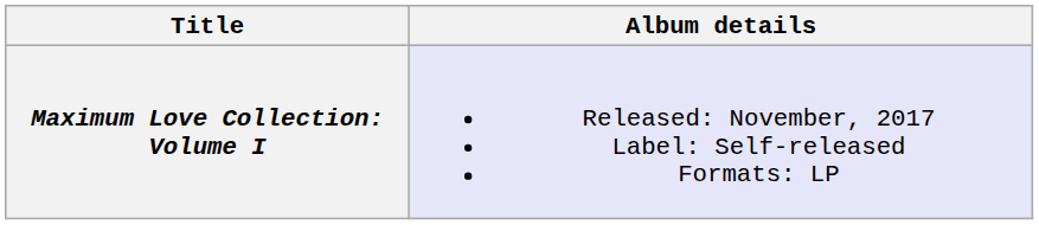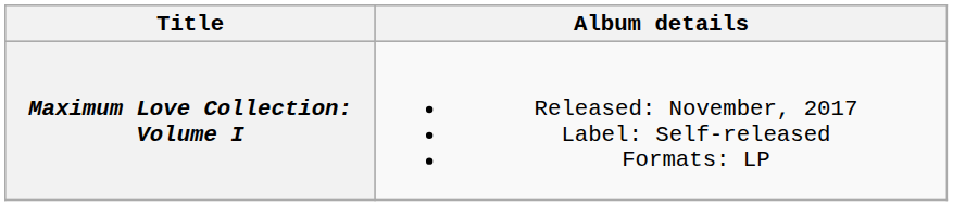Maximum Love Collection: Volume I | Album details: lavender background -> no background
